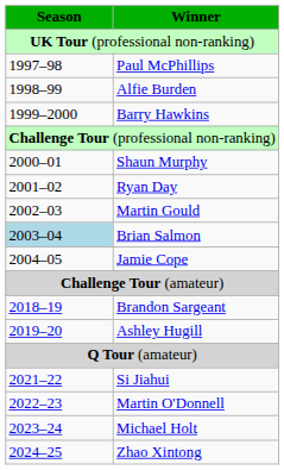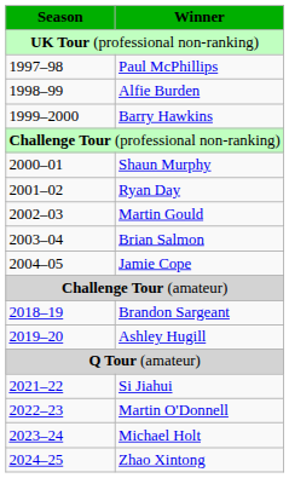Brian Salmon | Season: lightblue background -> no background
